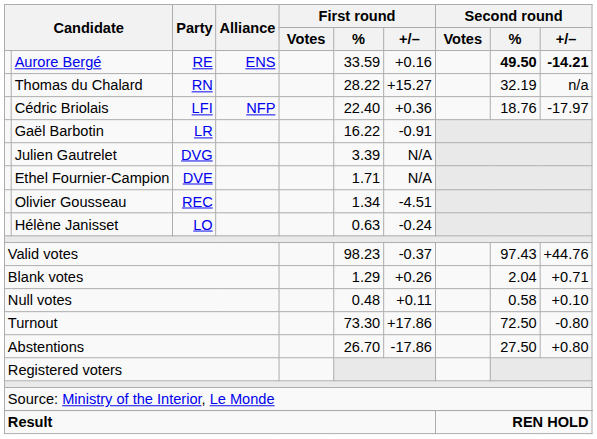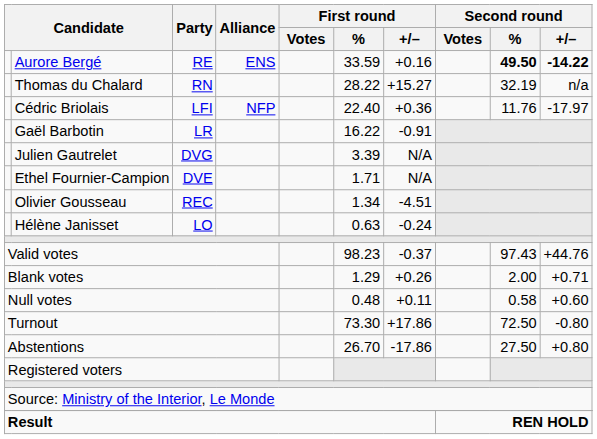Aurore Bergé | Second round / +/–: -14.21 -> -14.22
Cédric Briolais | Second round / %: 18.76 -> 11.76
Blank votes | Second round / %: 2.04 -> 2.00
Null votes | Second round / +/–: +0.10 -> +0.60
